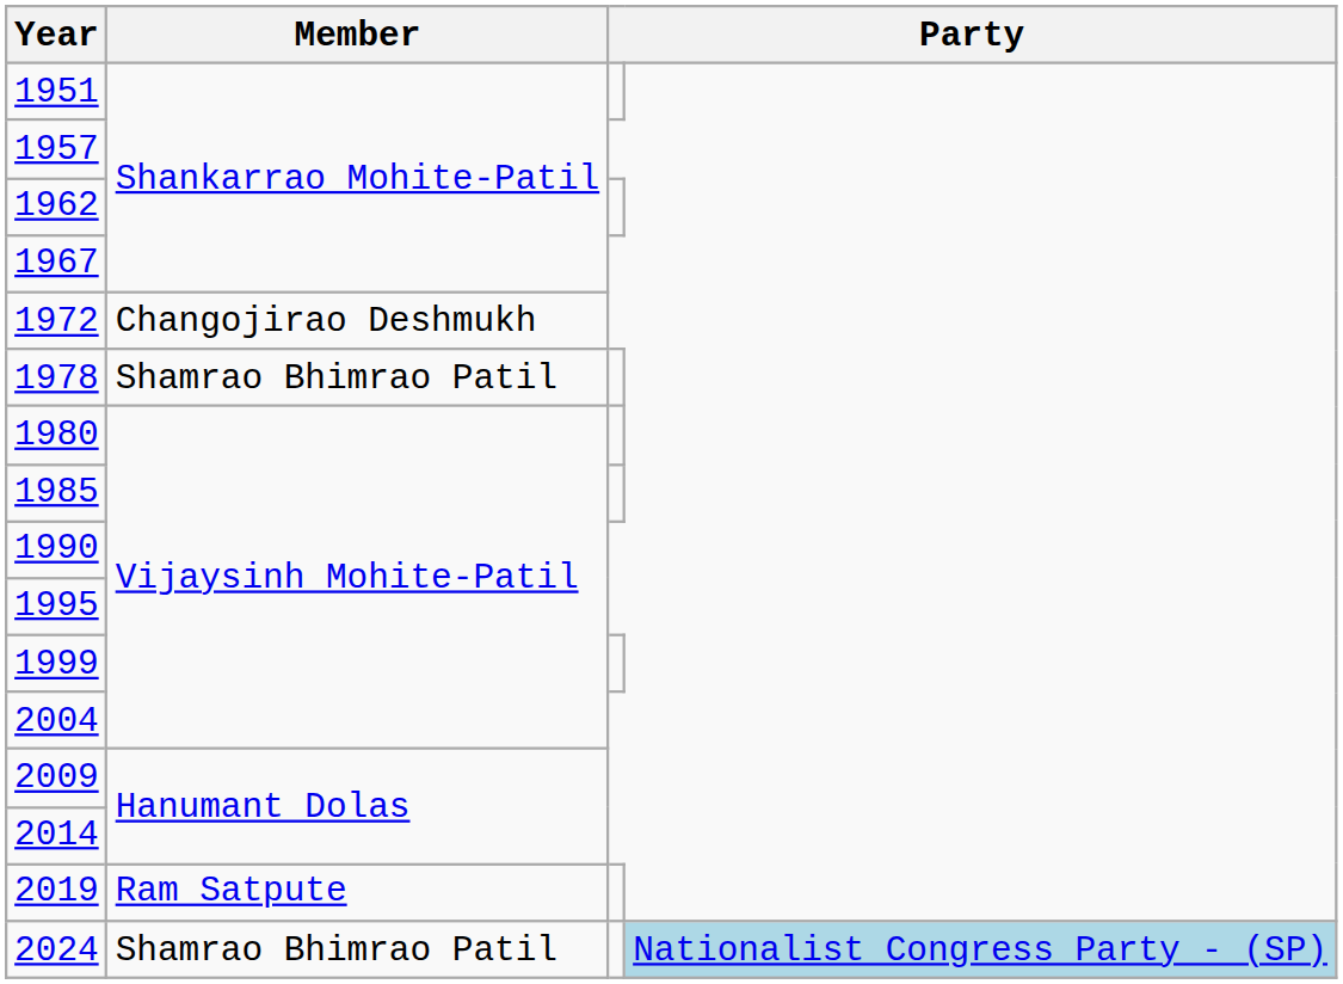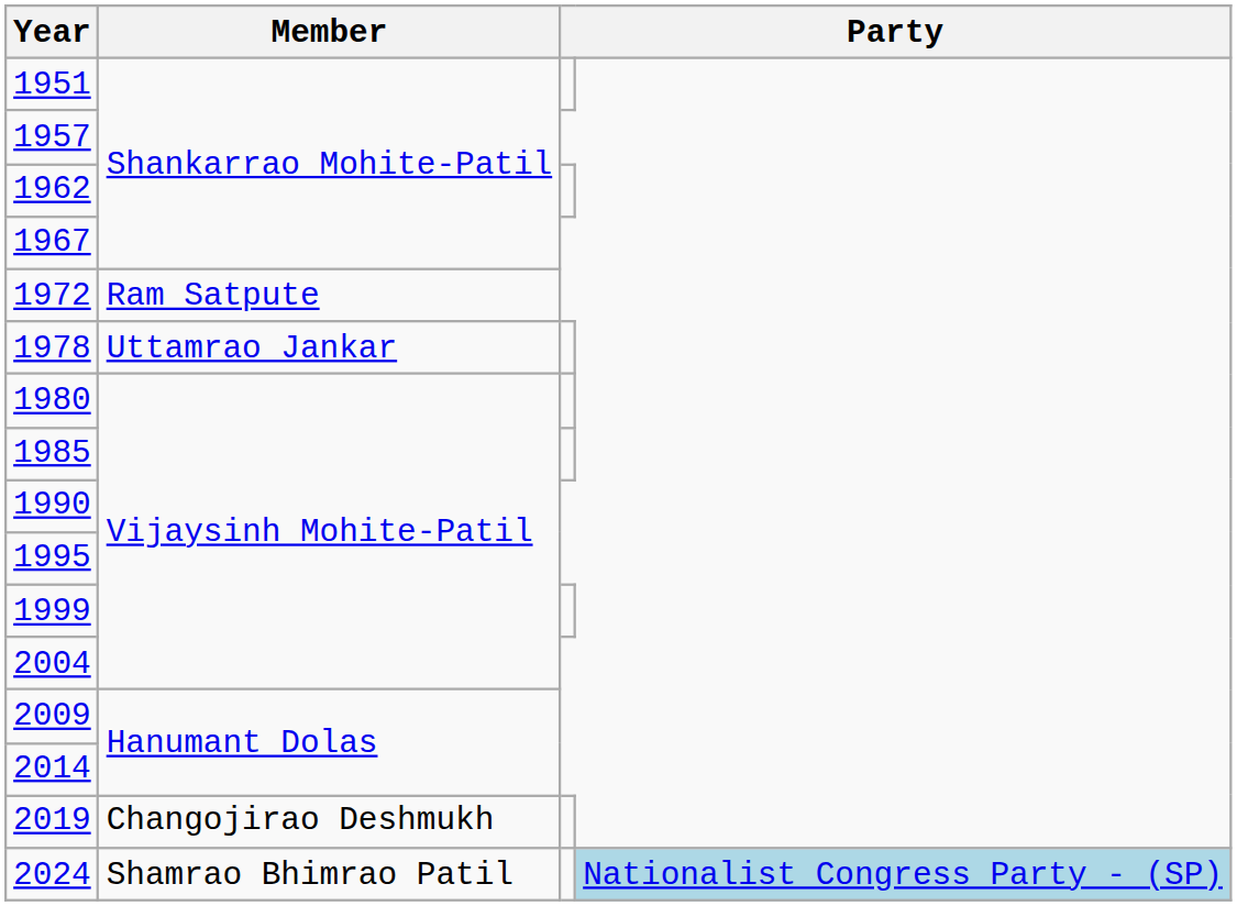1972 | Member: Changojirao Deshmukh -> Ram Satpute
1978 | Member: Shamrao Bhimrao Patil -> Uttamrao Jankar
2019 | Member: Ram Satpute -> Changojirao Deshmukh
